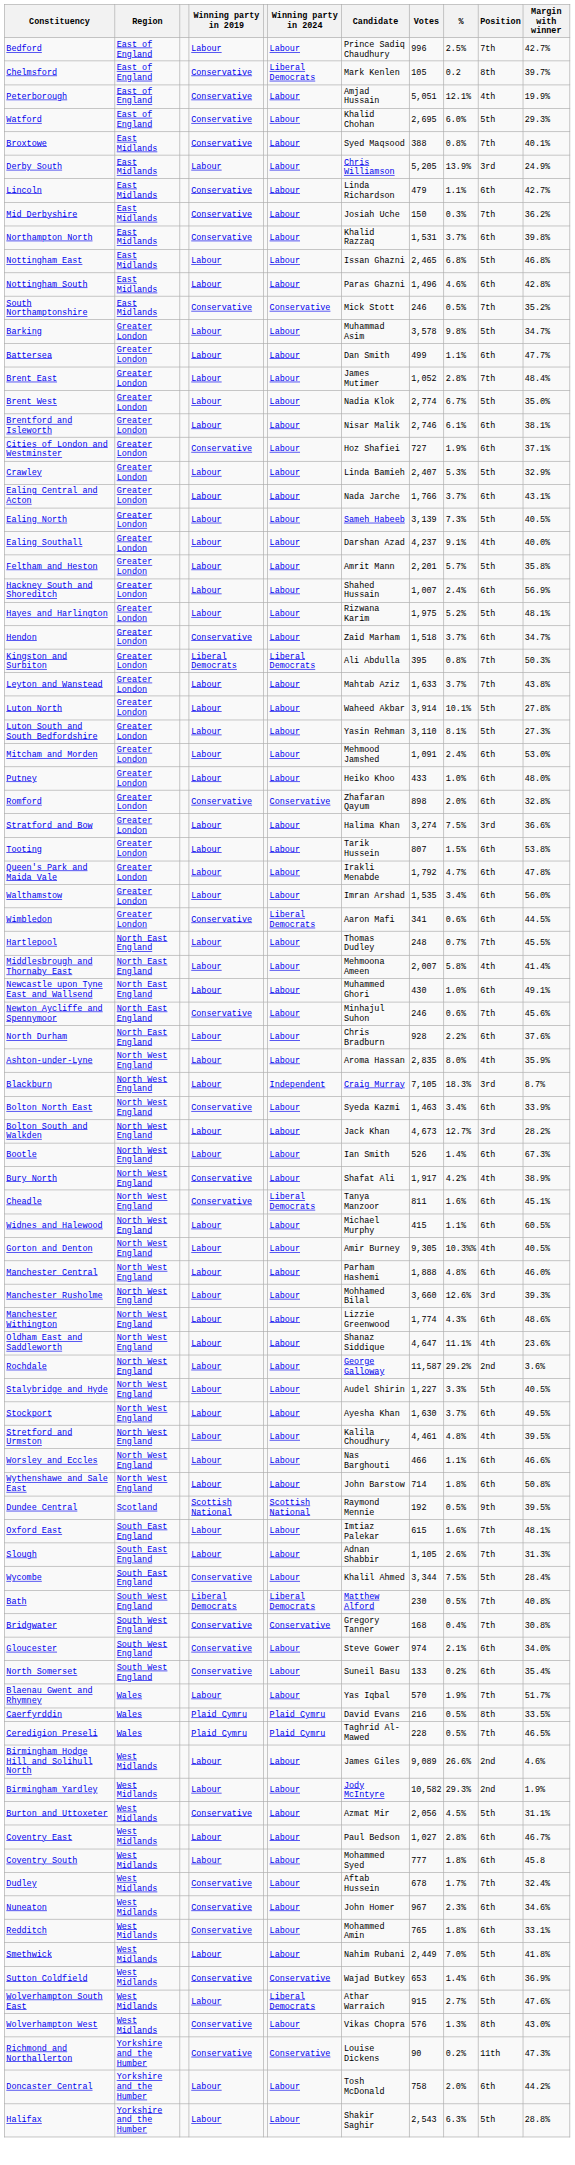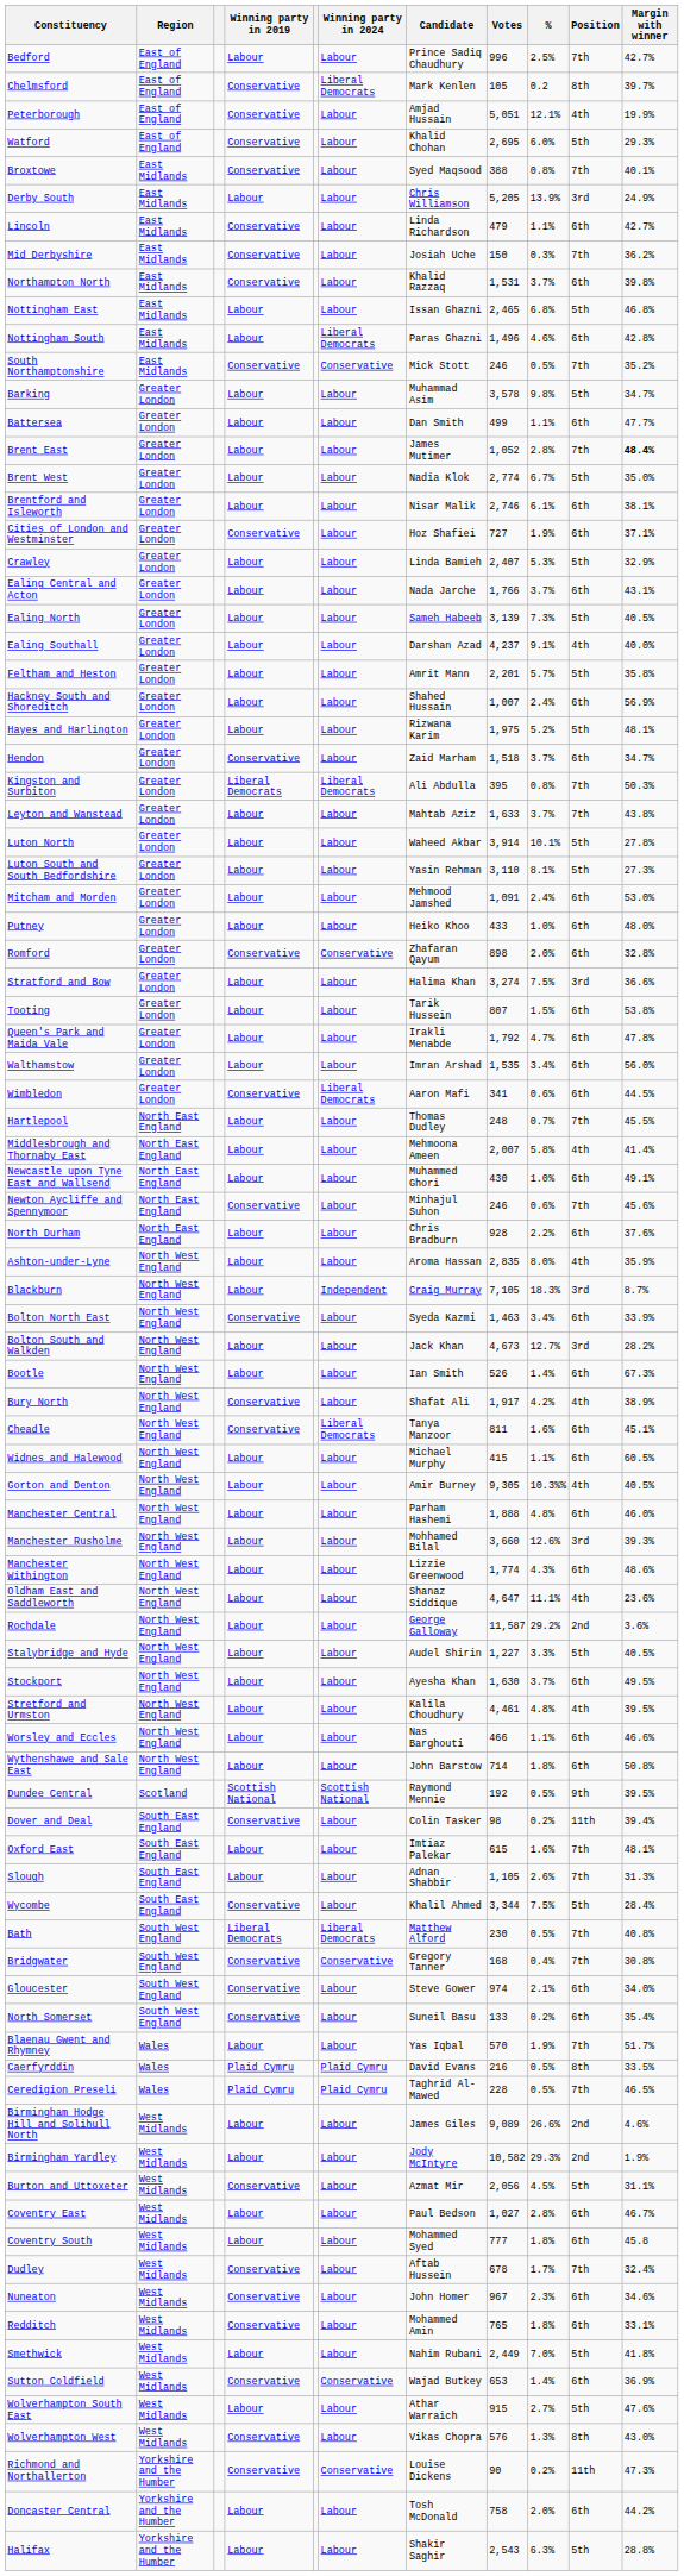Nottingham South | Winning party in 2024: Labour -> Liberal Democrats
Brent East | Margin with winner: normal -> bold
+ row: Dover and Deal | South East England | Conservative | Labour | Colin Tasker | 98 | 0.2% | 11th | 39.4%
Wolverhampton South East | Winning party in 2024: Liberal Democrats -> Labour
